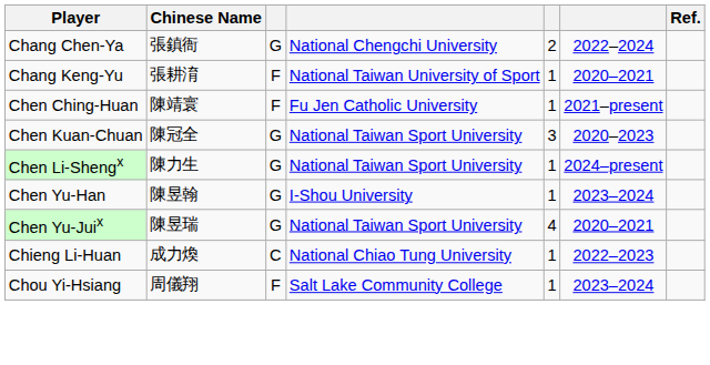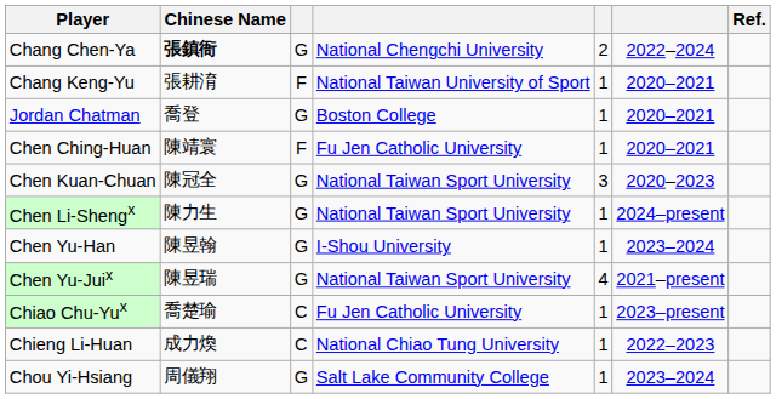Chang Chen-Ya | Chinese Name: normal -> bold
+ row: Jordan Chatman | 喬登 | G | Boston College | 1 | 2020–2021
Chen Ching-Huan | column 6: 2021–present -> 2020–2021
Chen Yu-Juix | column 6: 2020–2021 -> 2021–present
+ row: Chiao Chu-Yux | 喬楚瑜 | C | Fu Jen Catholic University | 1 | 2023–present
Chou Yi-Hsiang | column 3: F -> G
